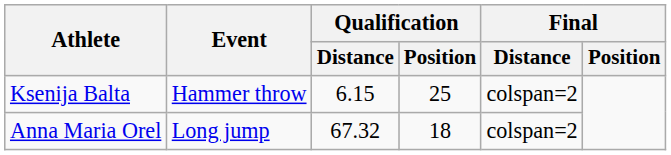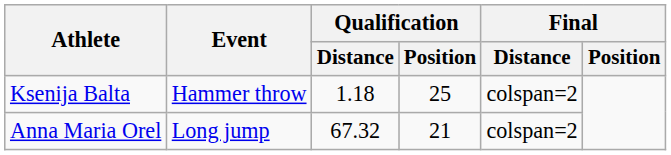Ksenija Balta | Qualification / Distance: 6.15 -> 1.18
Anna Maria Orel | Qualification / Position: 18 -> 21
